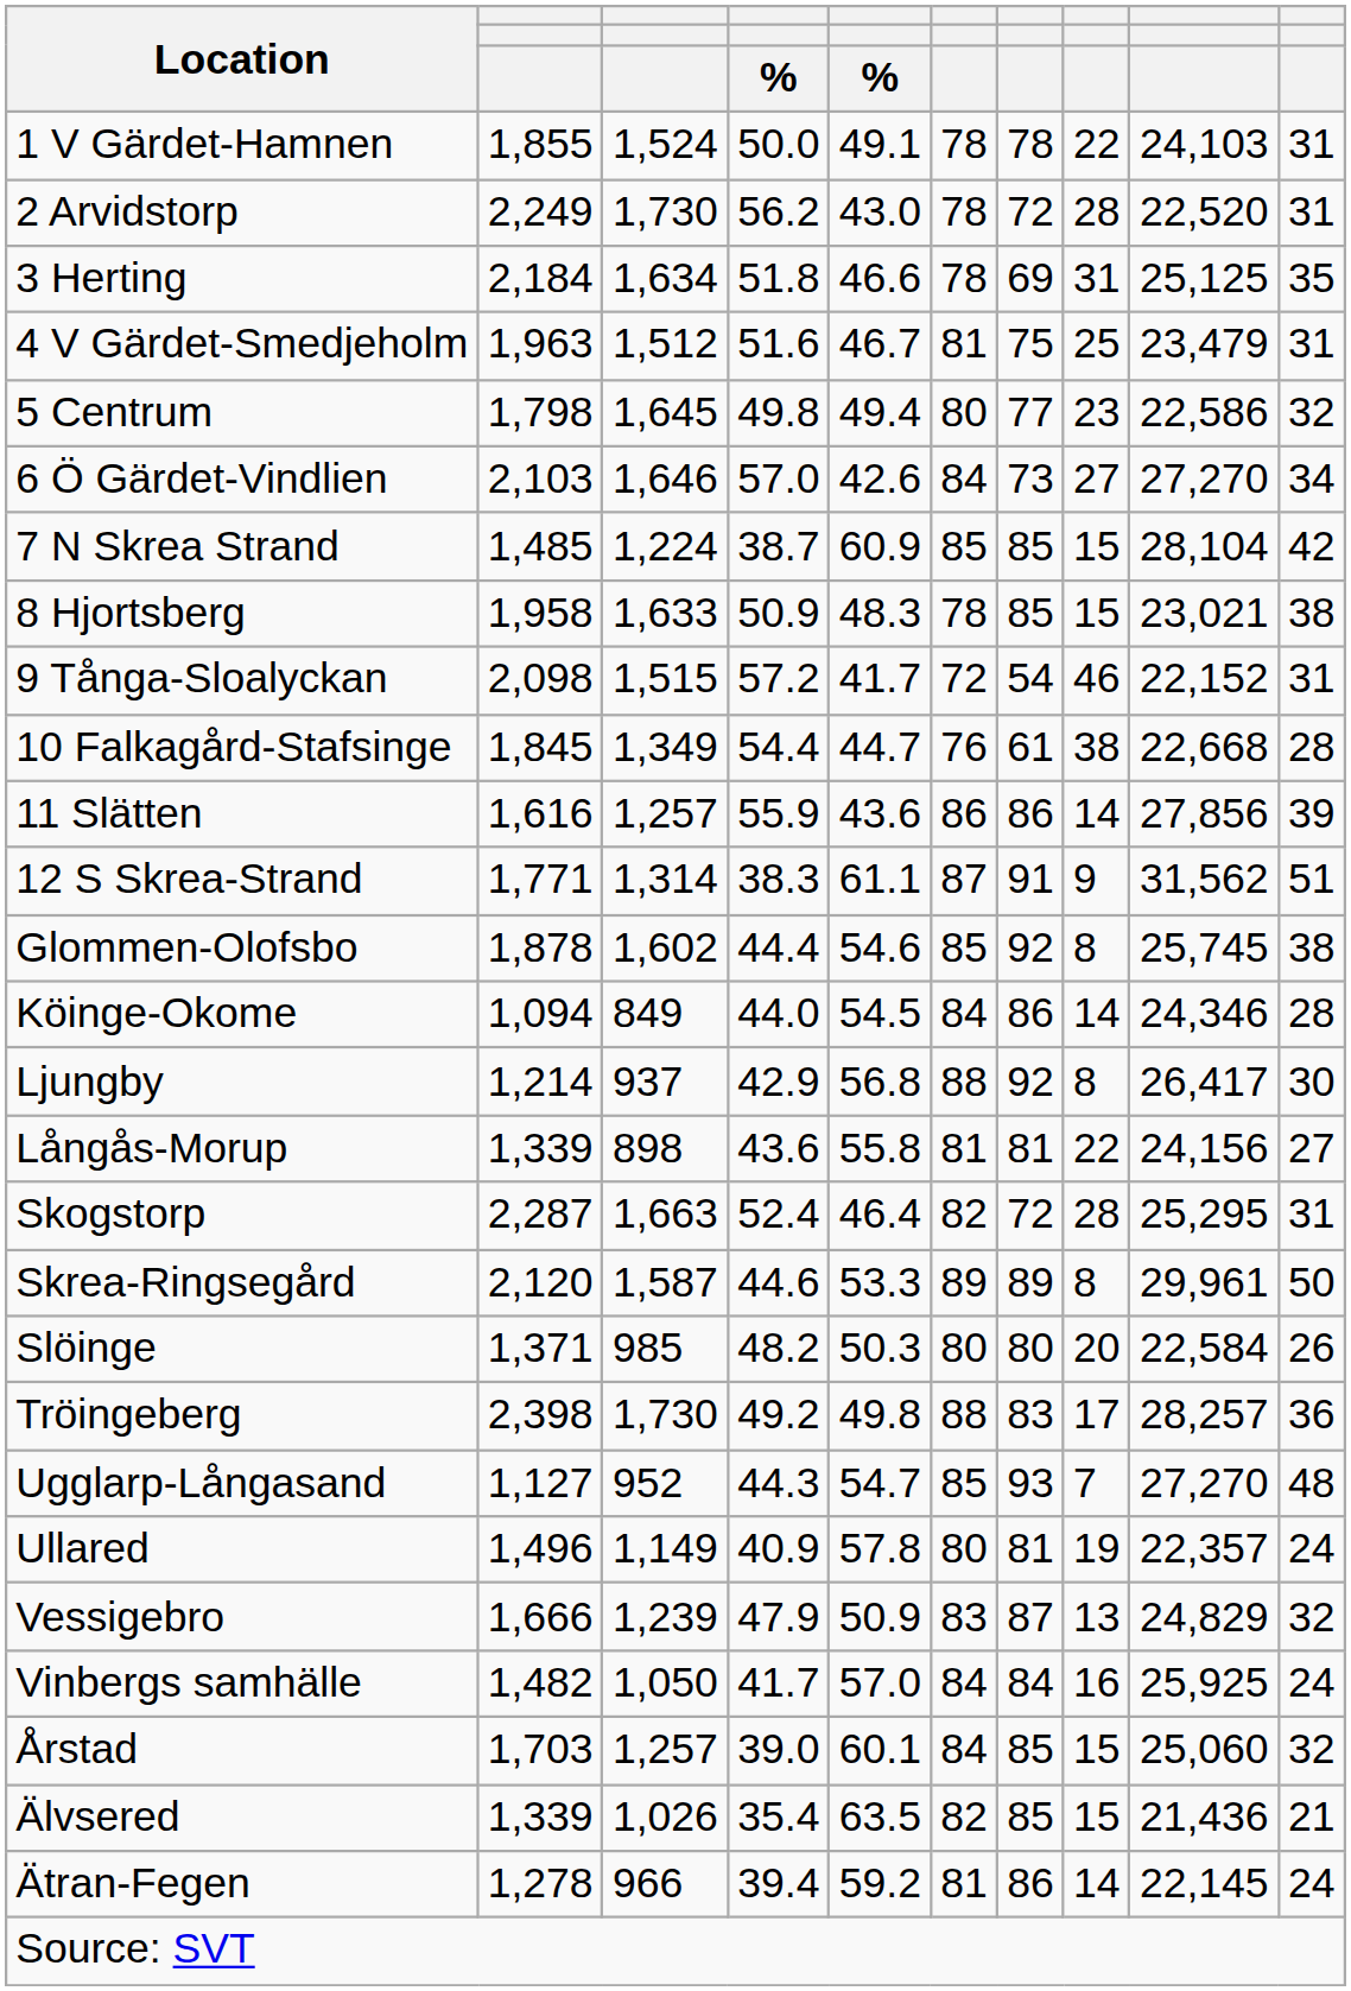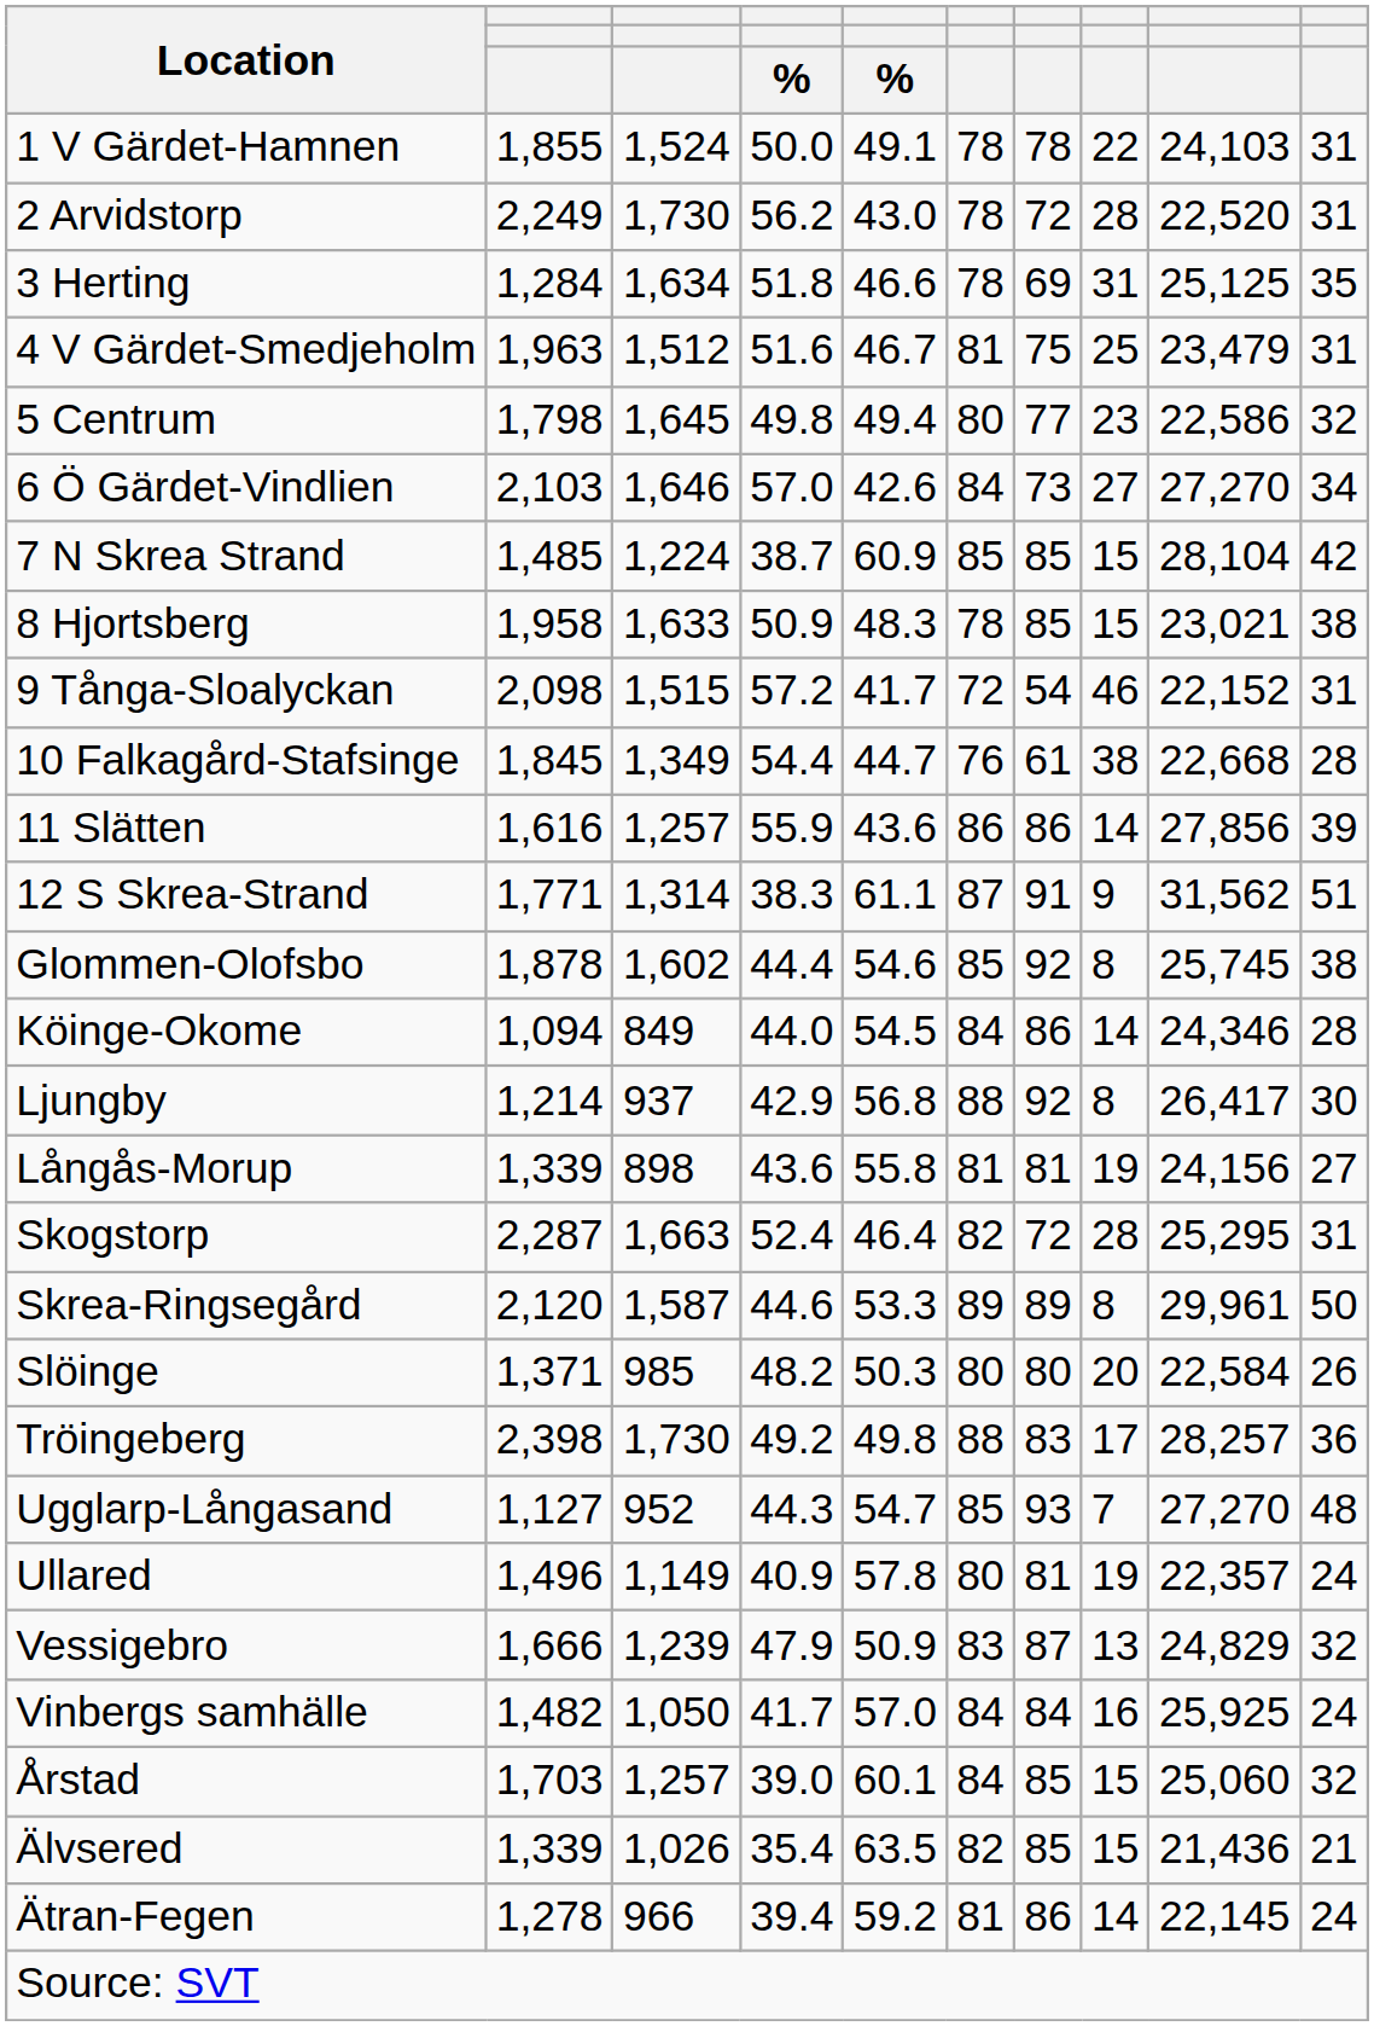3 Herting | column 2: 2,184 -> 1,284
Långås-Morup | column 8: 22 -> 19
